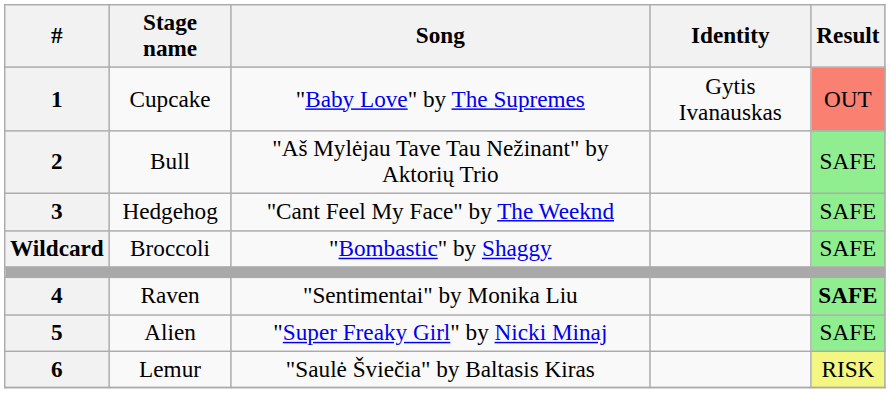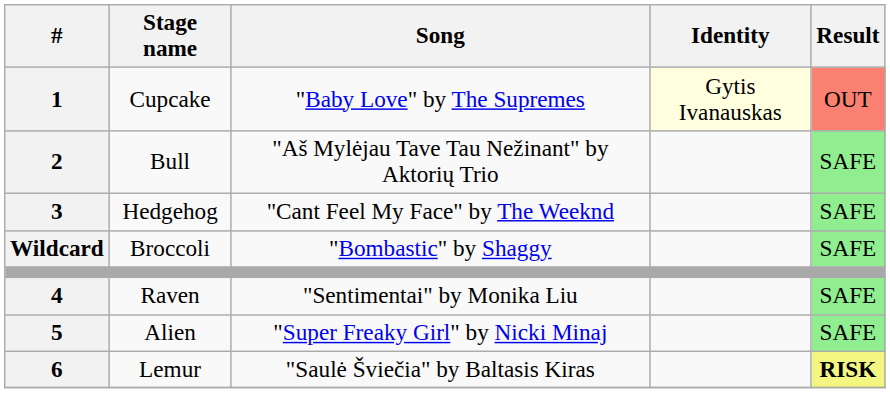Cupcake | Identity: no background -> lightyellow background
Raven | Result: bold -> normal
Lemur | Result: normal -> bold
